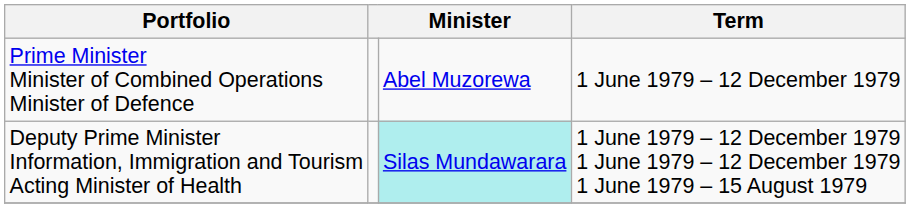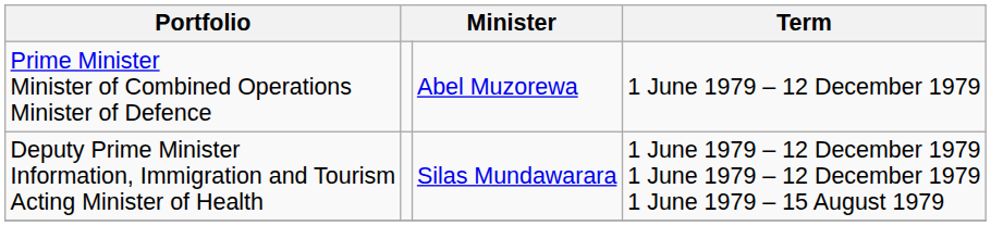row 3 | column 3: paleturquoise background -> no background
